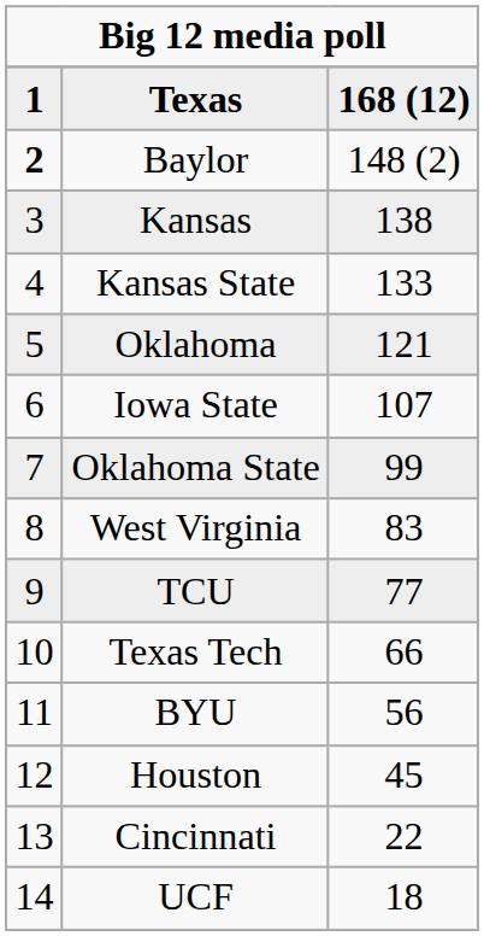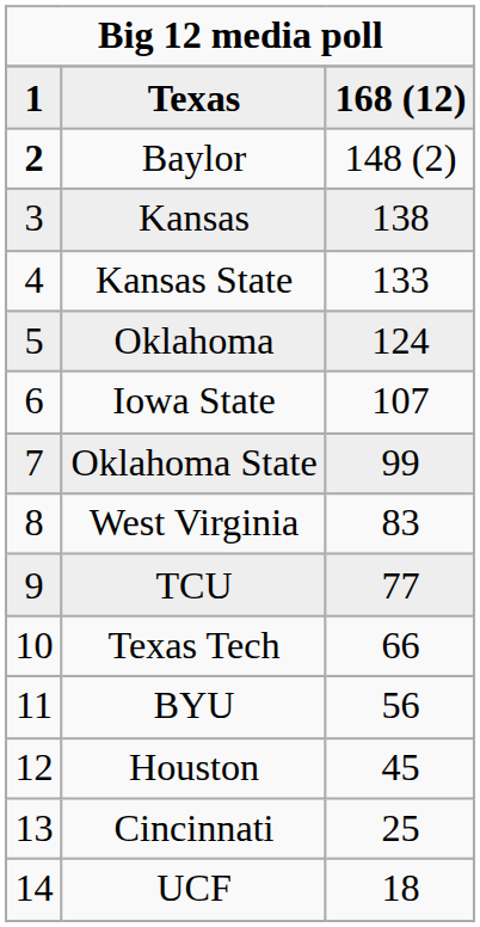Oklahoma | column 3: 121 -> 124
Cincinnati | column 3: 22 -> 25
